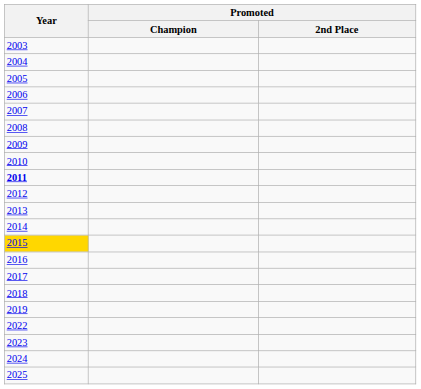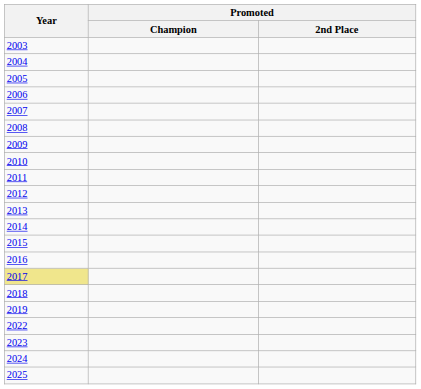2011 | Year: bold -> normal
2015 | Year: gold background -> no background
2017 | Year: no background -> khaki background
